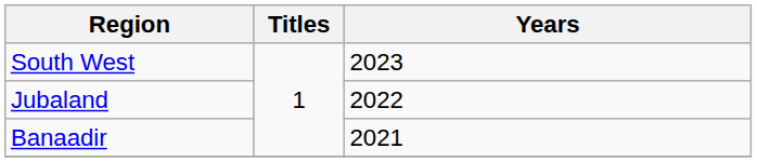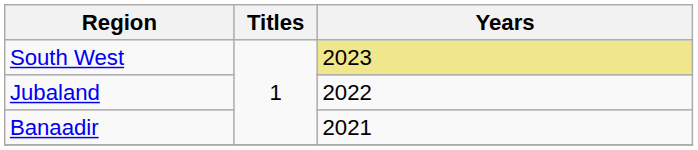South West | Years: no background -> khaki background
